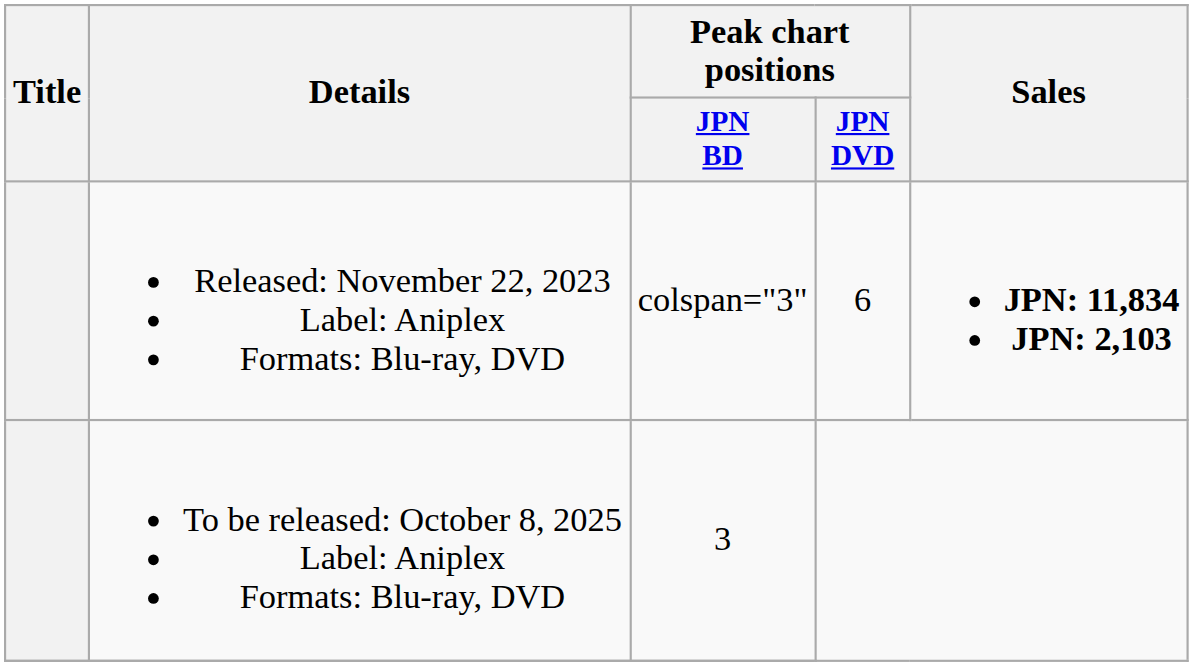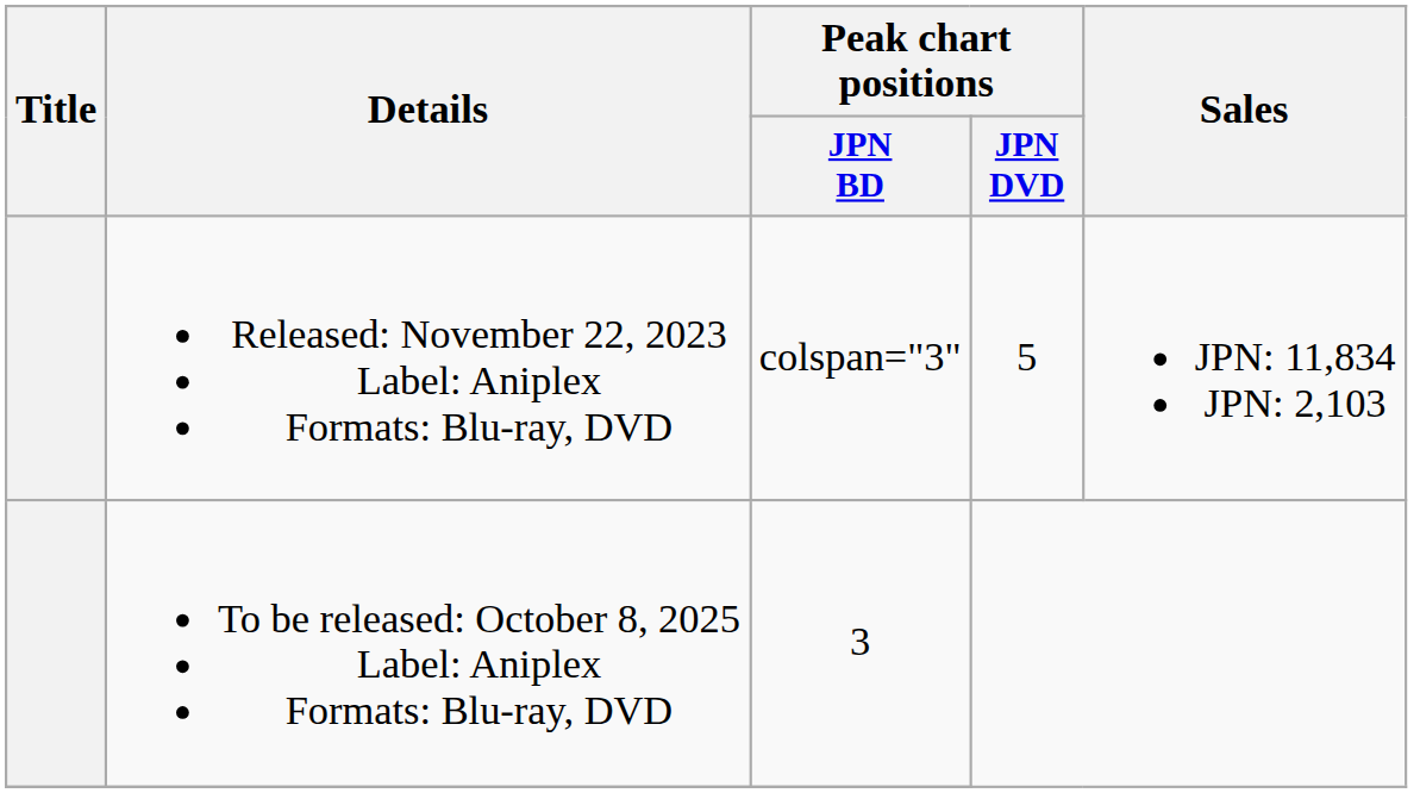row 3 | Peak chart positions / JPN DVD: 6 -> 5
row 3 | Sales: bold -> normal
